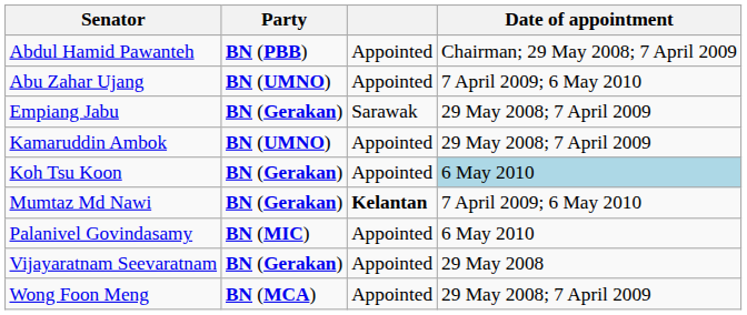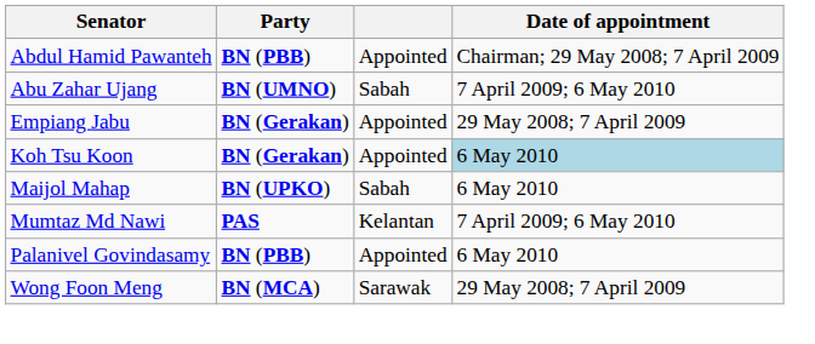Abu Zahar Ujang | column 3: Appointed -> Sabah
Empiang Jabu | column 3: Sarawak -> Appointed
- row: Kamaruddin Ambok | BN (UMNO) | Appointed | 29 May 2008; 7 April 2009
+ row: Maijol Mahap | BN (UPKO) | Sabah | 6 May 2010
Mumtaz Md Nawi | Party: BN (Gerakan) -> PAS
Mumtaz Md Nawi | column 3: bold -> normal
Palanivel Govindasamy | Party: BN (MIC) -> BN (PBB)
- row: Vijayaratnam Seevaratnam | BN (Gerakan) | Appointed | 29 May 2008
Wong Foon Meng | column 3: Appointed -> Sarawak
